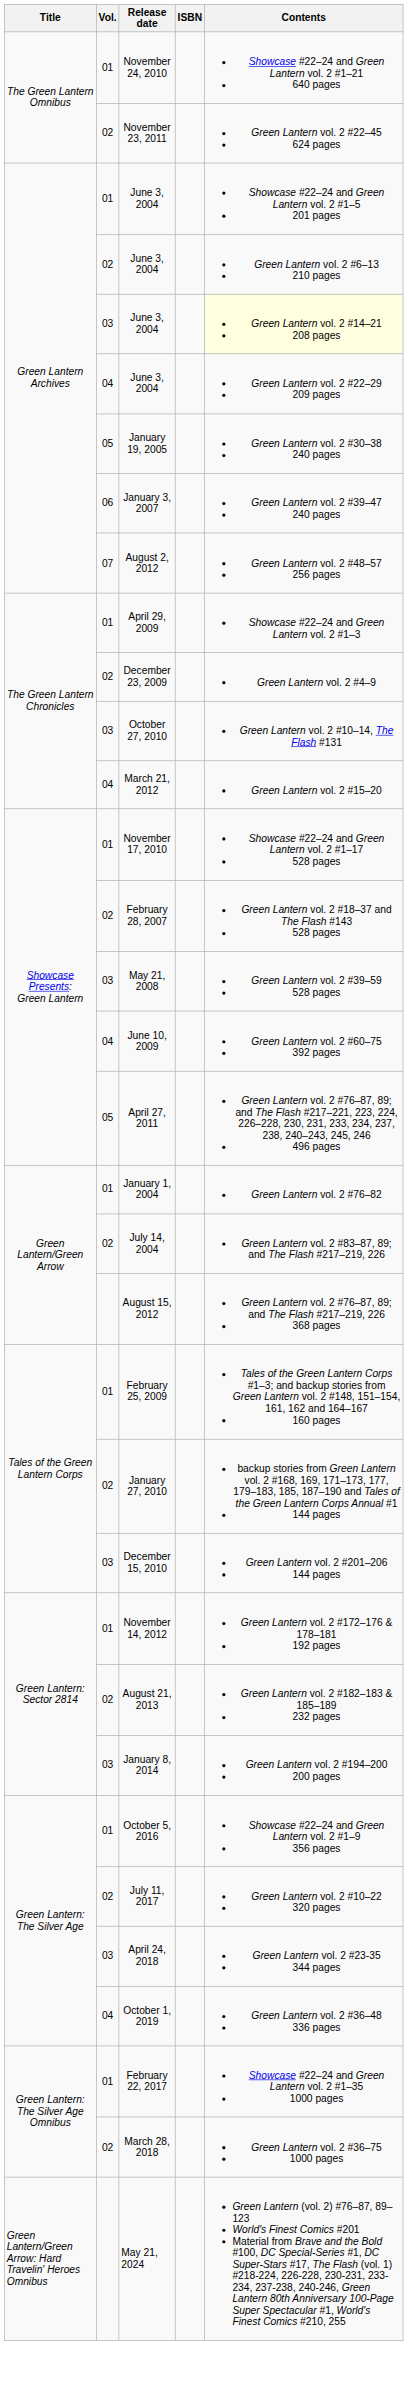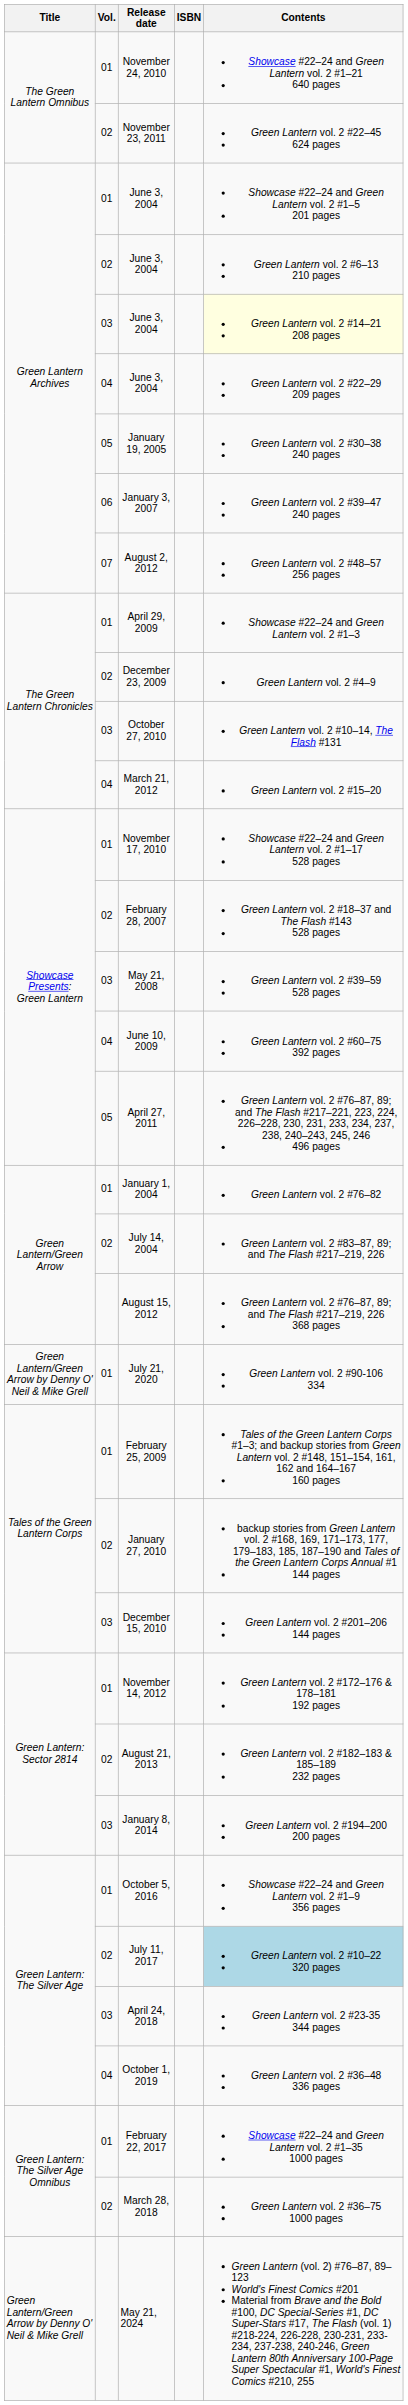+ row: Green Lantern/Green Arrow by Denny O' Neil & Mike Grell | 01 | July 21, 2020 | Green Lantern vol. 2 #90-106 334
July 11, 2017 | Contents: no background -> lightblue background
May 21, 2024 | Title: Green Lantern/Green Arrow: Hard Travelin' Heroes Omnibus -> Green Lantern/Green Arrow by Denny O' Neil & Mike Grell
